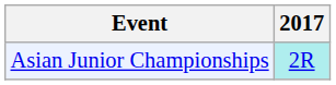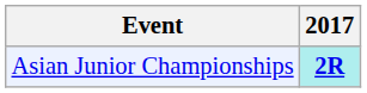Asian Junior Championships | 2017: normal -> bold
